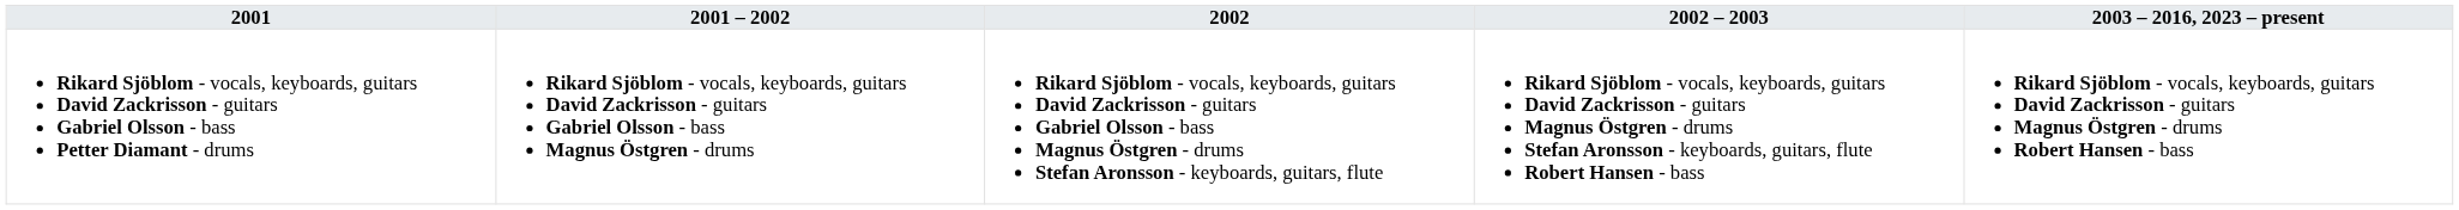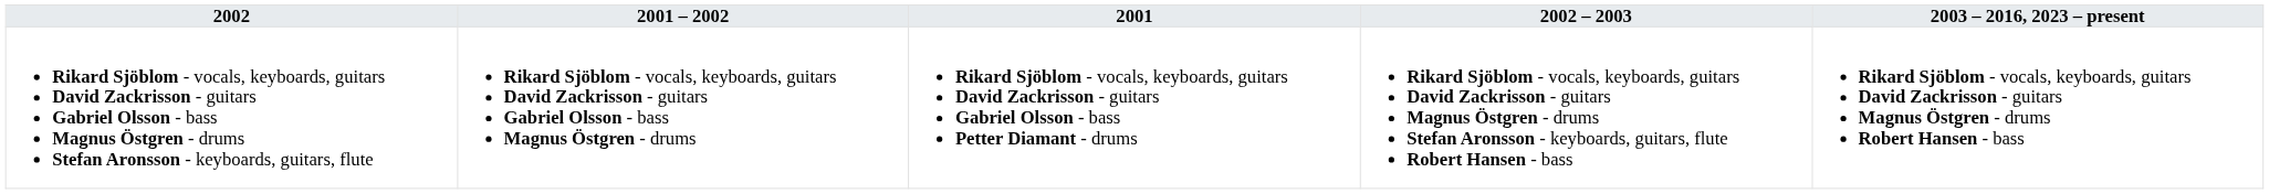columns swapped: 2001 <-> 2002
